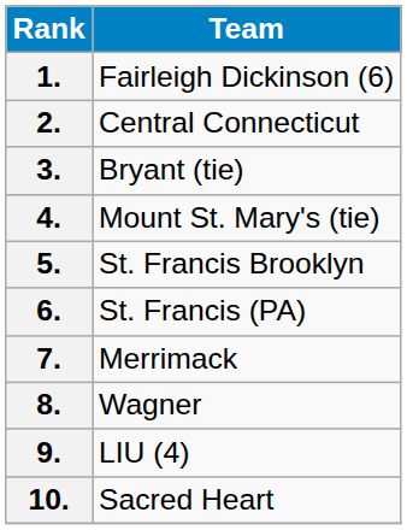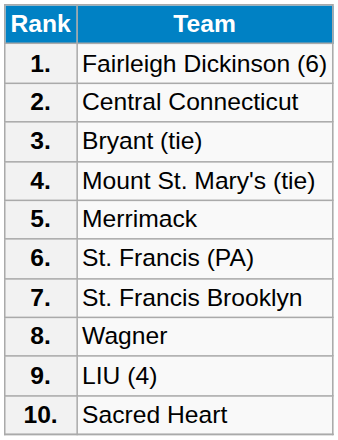5. | Team: St. Francis Brooklyn -> Merrimack
7. | Team: Merrimack -> St. Francis Brooklyn
